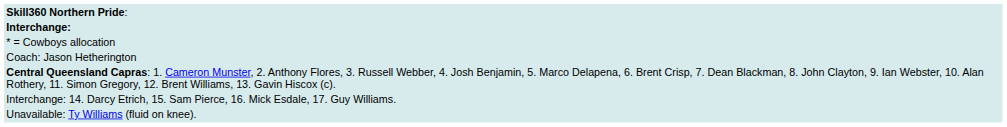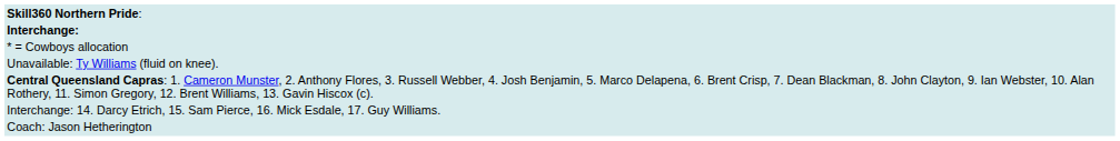row 4 | column 1: Coach: Jason Hetherington -> Unavailable: Ty Williams (fluid on knee).
row 7 | column 1: Unavailable: Ty Williams (fluid on knee). -> Coach: Jason Hetherington
